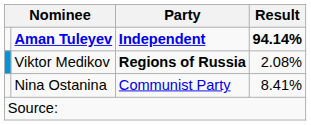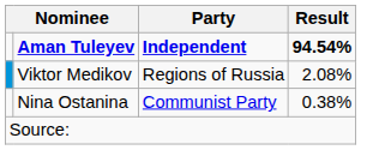Aman Tuleyev | Result: 94.14% -> 94.54%
Viktor Medikov | Party: bold -> normal
Nina Ostanina | Result: 8.41% -> 0.38%
